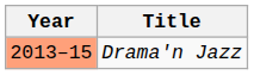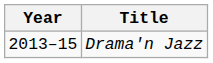Drama'n Jazz | Year: lightsalmon background -> no background
